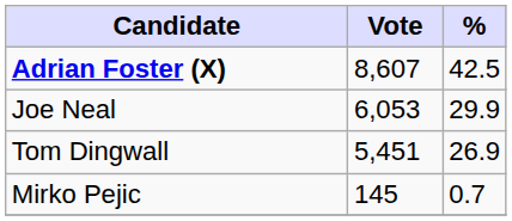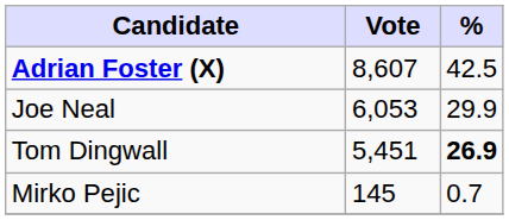Tom Dingwall | %: normal -> bold
